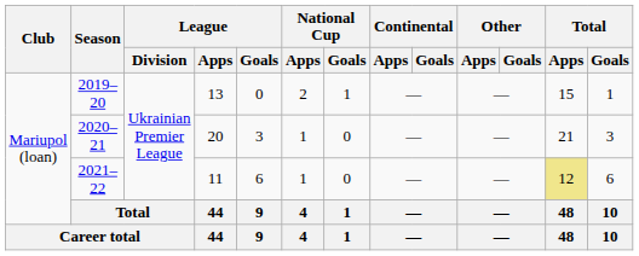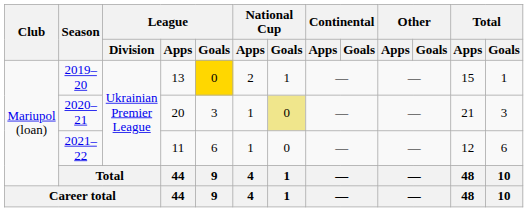2019–20 | League / Goals: no background -> gold background
2020–21 | National Cup / Goals: no background -> khaki background
2021–22 | Total / Apps: khaki background -> no background
